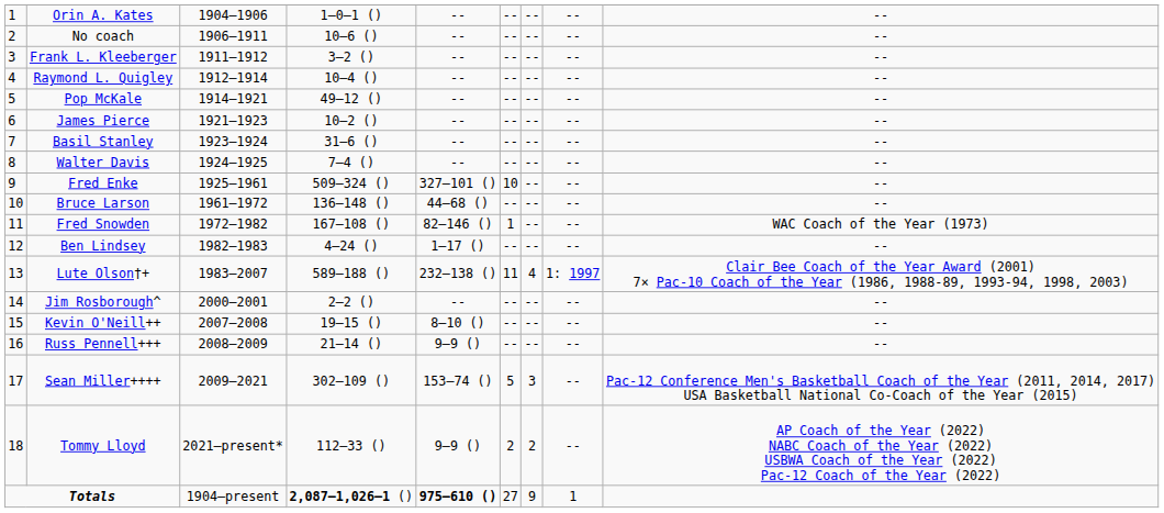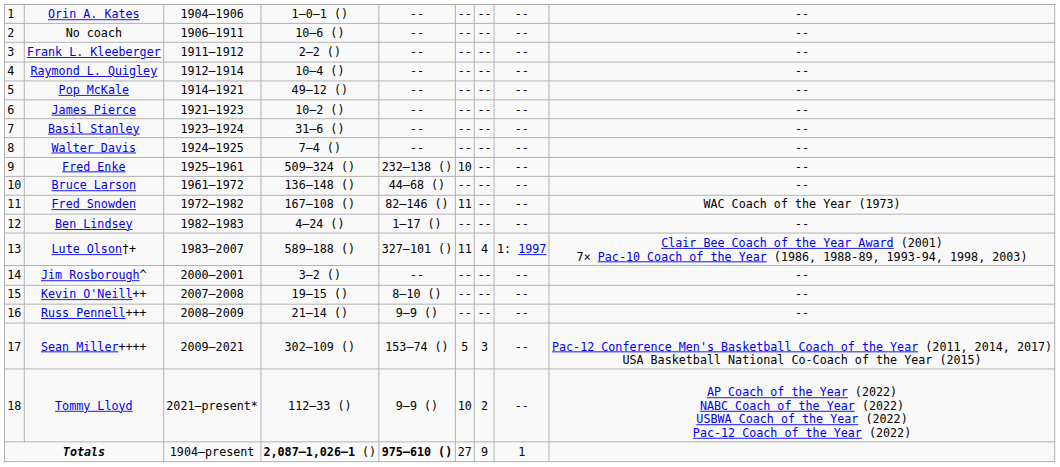Frank L. Kleeberger | column 4: 3–2 () -> 2–2 ()
Fred Enke | column 5: 327–101 () -> 232–138 ()
Fred Snowden | column 6: 1 -> 11
Lute Olson†+ | column 5: 232–138 () -> 327–101 ()
Jim Rosborough^ | column 4: 2–2 () -> 3–2 ()
Tommy Lloyd | column 6: 2 -> 10
